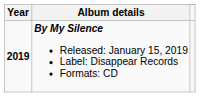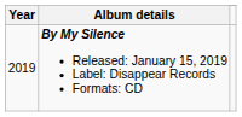2019 | Year: bold -> normal
